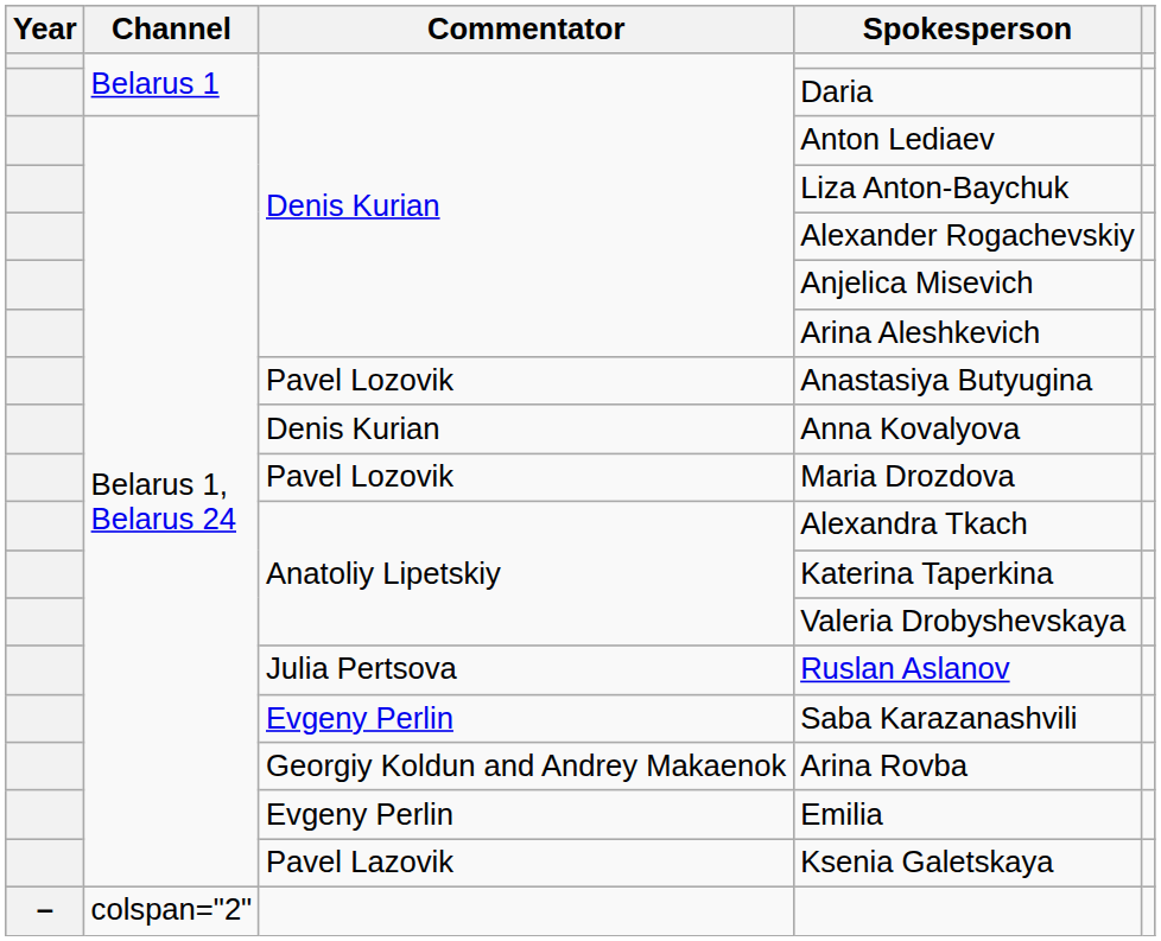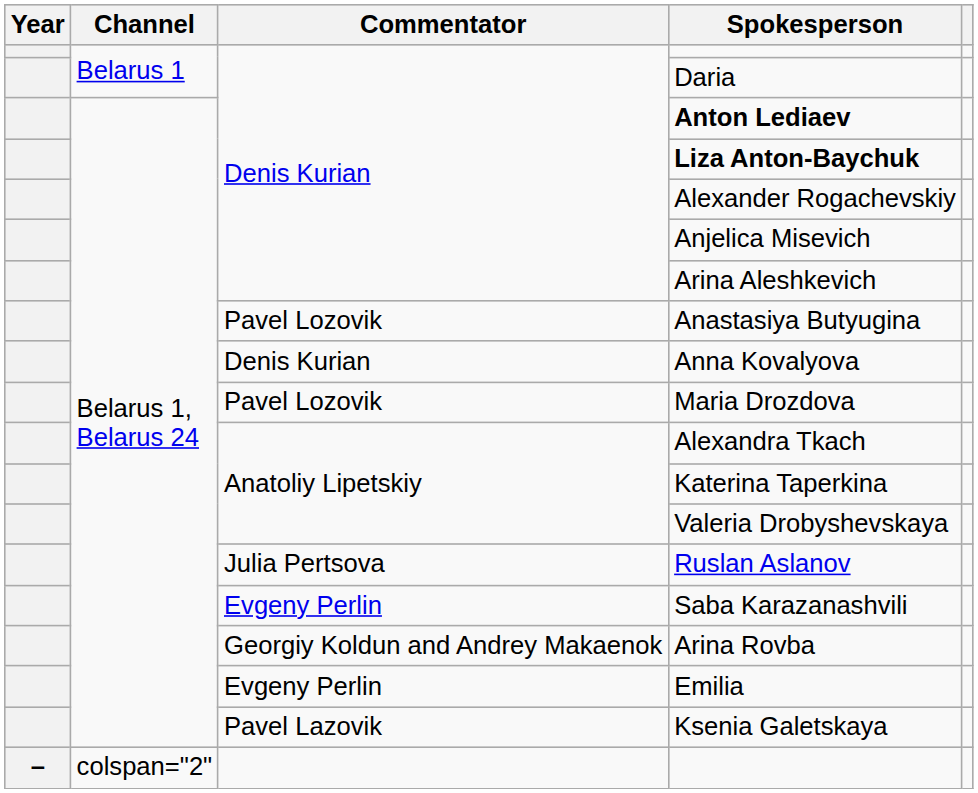Anton Lediaev | Spokesperson: normal -> bold
Liza Anton-Baychuk | Spokesperson: normal -> bold
